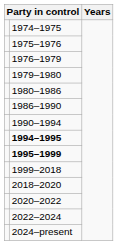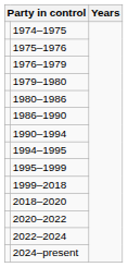1994–1995 | column 2: bold -> normal
1995–1999 | column 2: bold -> normal
